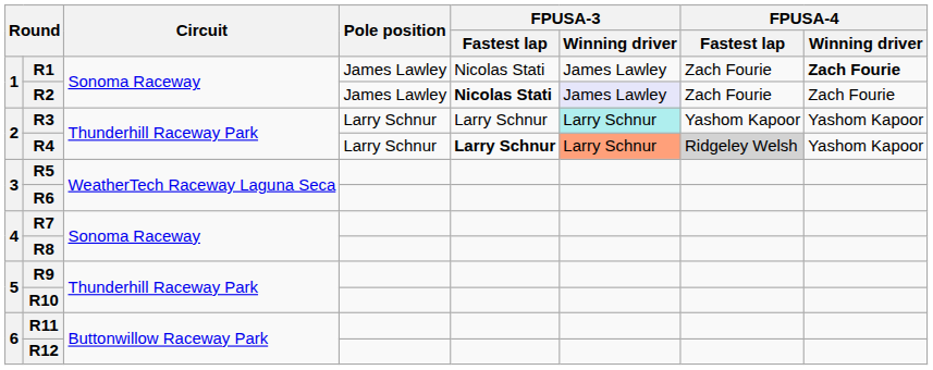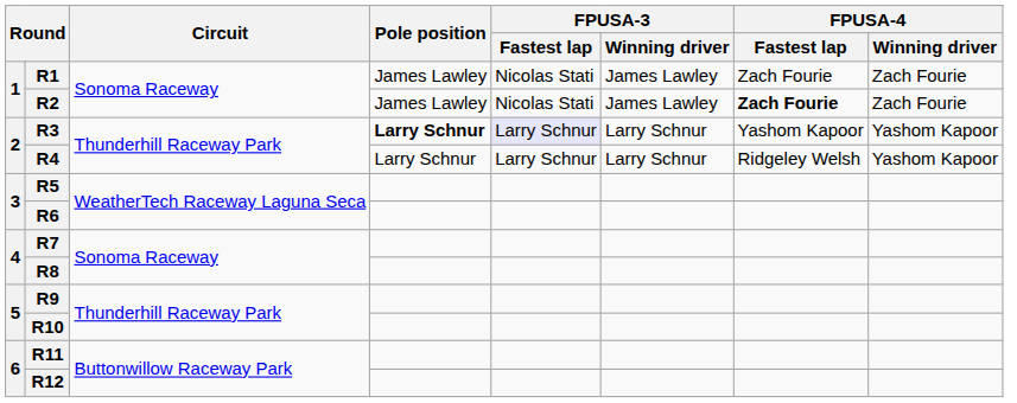R1 | FPUSA-4 / Winning driver: bold -> normal
R2 | FPUSA-3 / Fastest lap: bold -> normal
R2 | FPUSA-3 / Winning driver: lavender background -> no background
R2 | FPUSA-4 / Fastest lap: normal -> bold
R3 | Pole position: normal -> bold
R3 | FPUSA-3 / Fastest lap: no background -> lavender background
R3 | FPUSA-3 / Winning driver: paleturquoise background -> no background
R4 | FPUSA-3 / Fastest lap: bold -> normal
R4 | FPUSA-3 / Winning driver: lightsalmon background -> no background
R4 | FPUSA-4 / Fastest lap: lightgrey background -> no background
